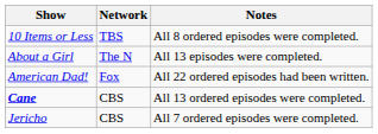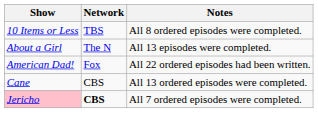row 5 | Show: bold -> normal
row 6 | Show: no background -> pink background
row 6 | Network: normal -> bold
